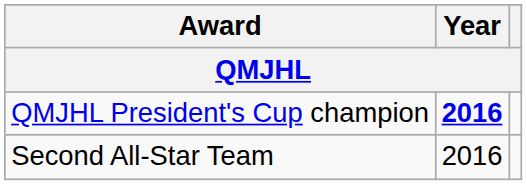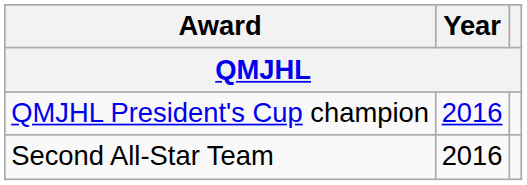QMJHL President's Cup champion | Year: bold -> normal
